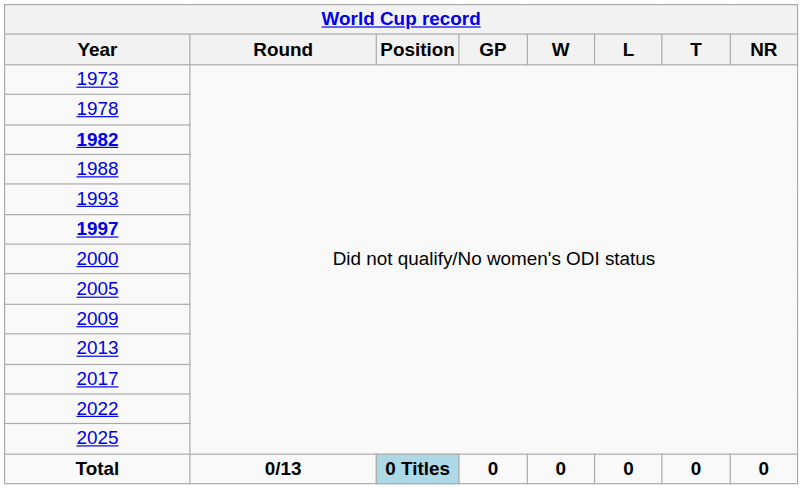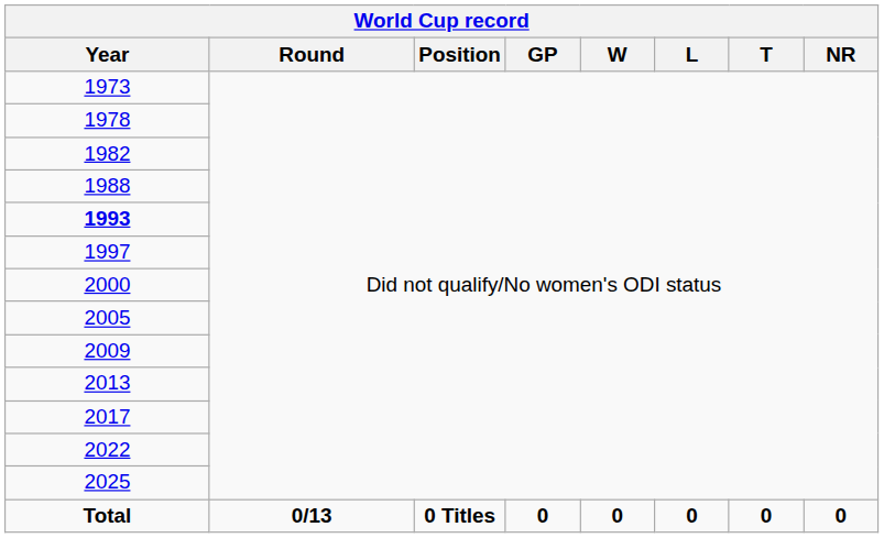1982 | Year: bold -> normal
1993 | Year: normal -> bold
1997 | Year: bold -> normal
Total | Position: lightblue background -> no background
